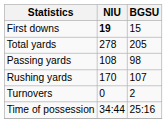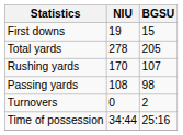First downs | NIU: bold -> normal
rows swapped: Rushing yards <-> Passing yards
